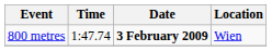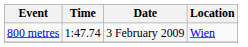800 metres | Date: bold -> normal
